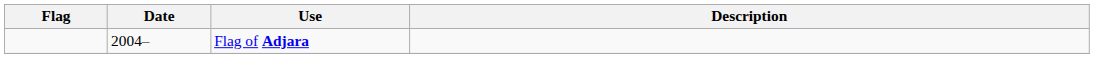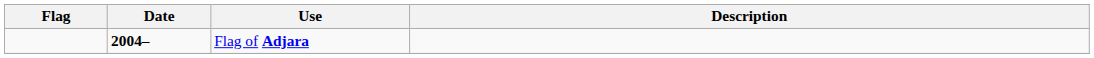Flag of Adjara | Date: normal -> bold
